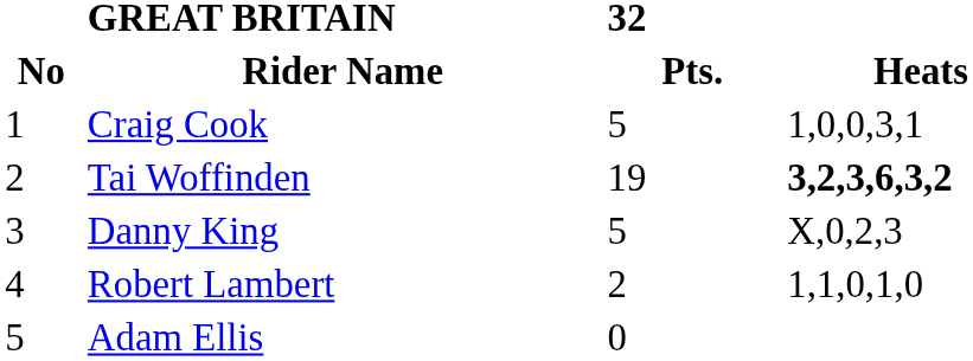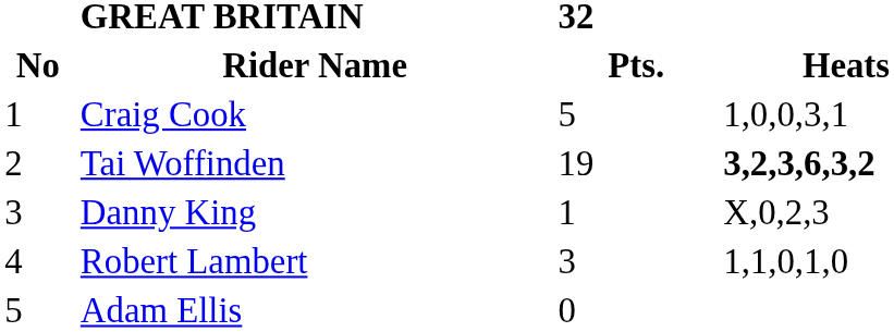Danny King | 32 / Pts.: 5 -> 1
Robert Lambert | 32 / Pts.: 2 -> 3
